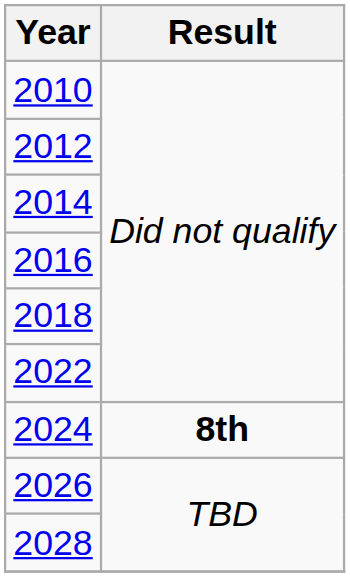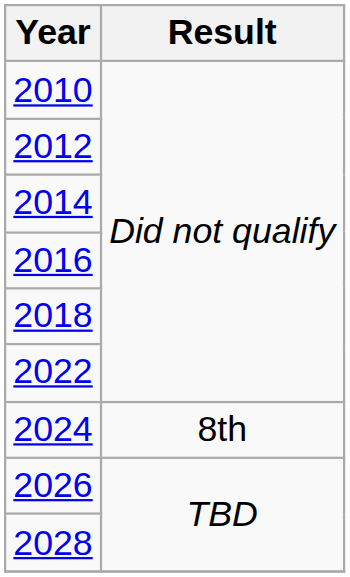2024 | Result: bold -> normal
